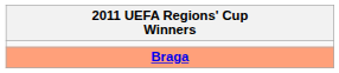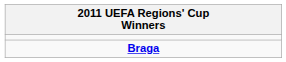row 3 | column 1: lightsalmon background -> no background
